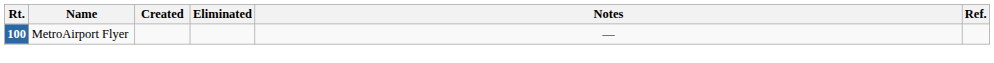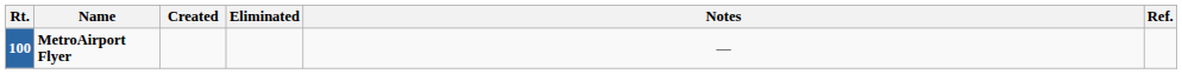100 | Name: normal -> bold
